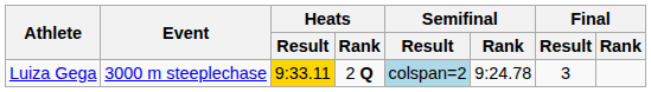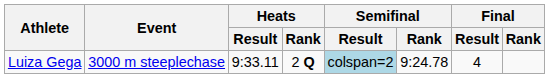Luiza Gega | Heats / Result: gold background -> no background
Luiza Gega | Final / Result: 3 -> 4
